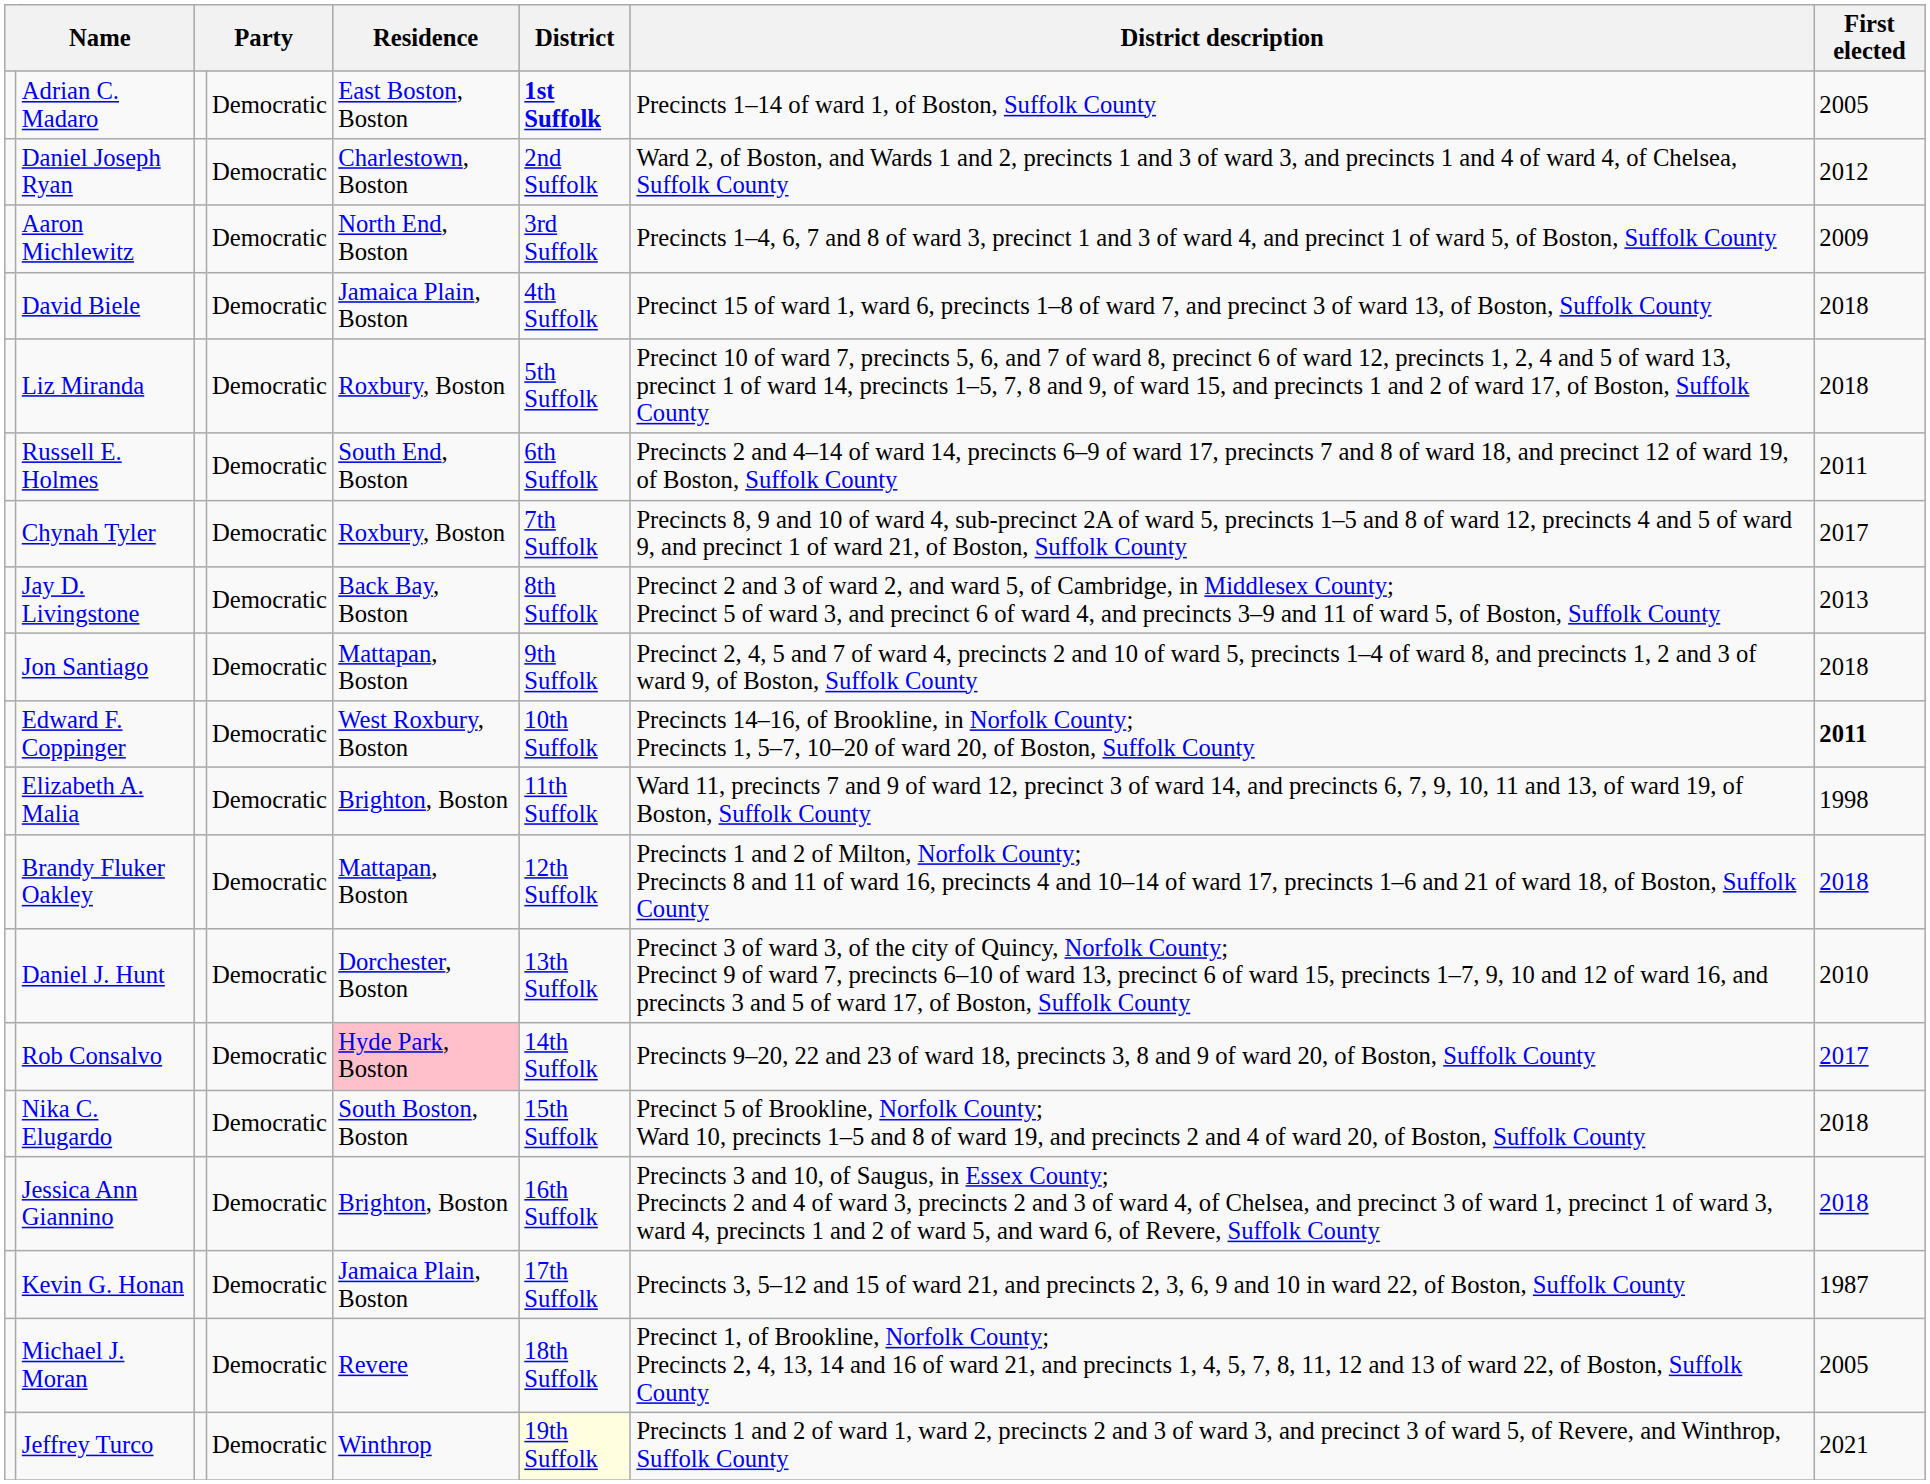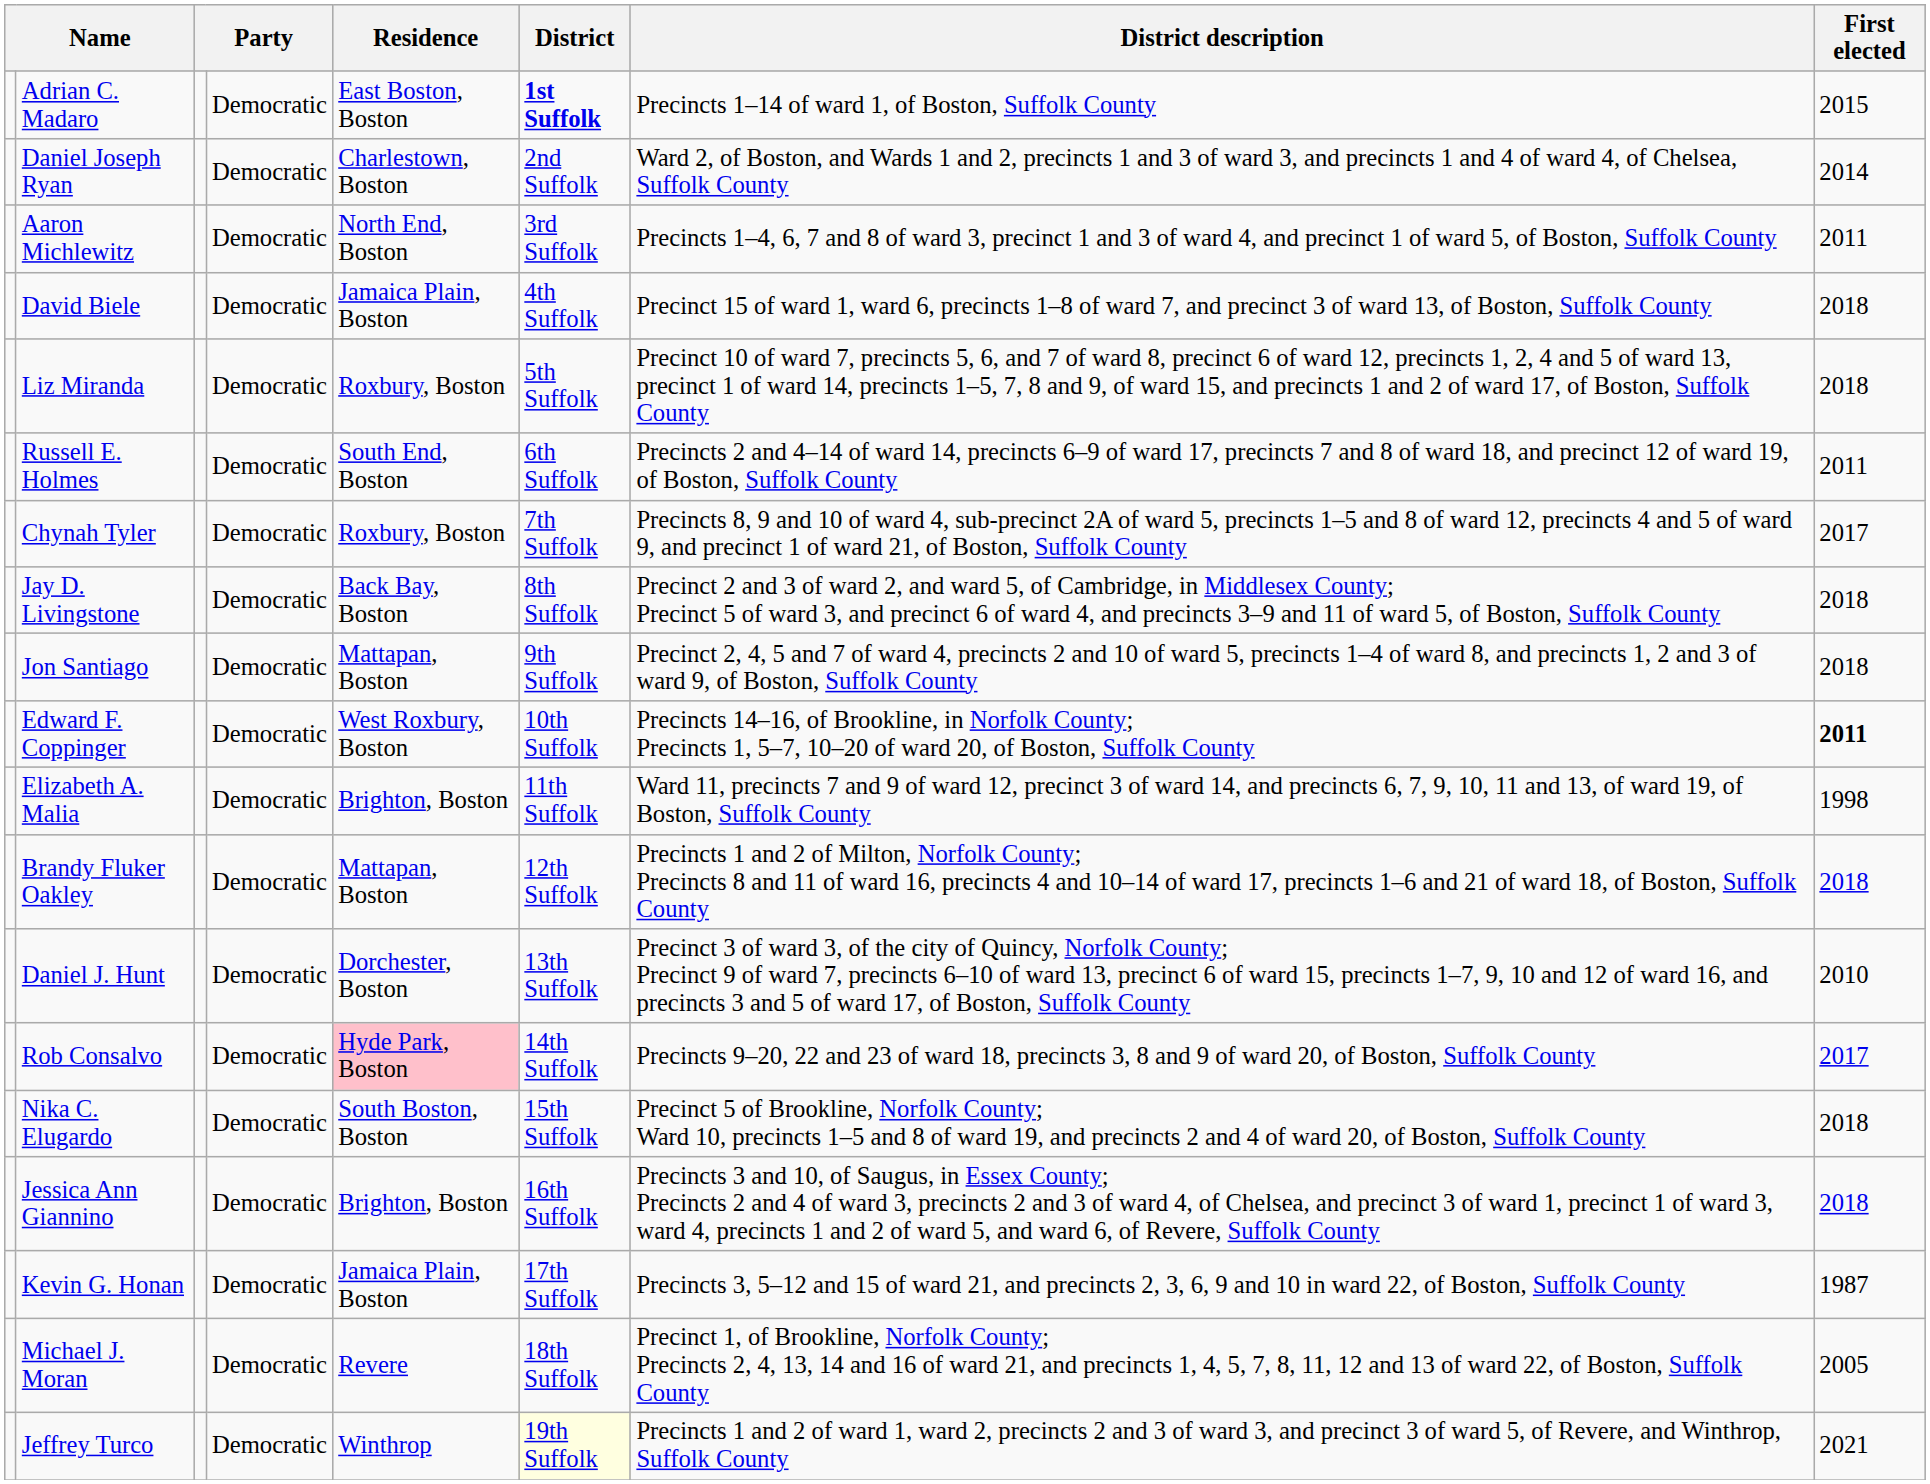Adrian C. Madaro | First elected: 2005 -> 2015
Daniel Joseph Ryan | First elected: 2012 -> 2014
Aaron Michlewitz | First elected: 2009 -> 2011
Jay D. Livingstone | First elected: 2013 -> 2018
